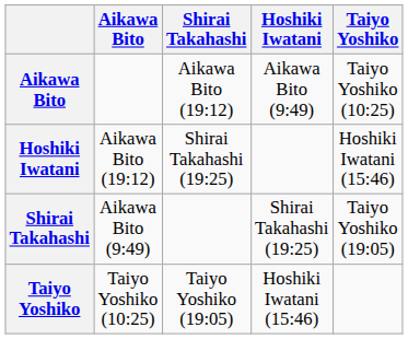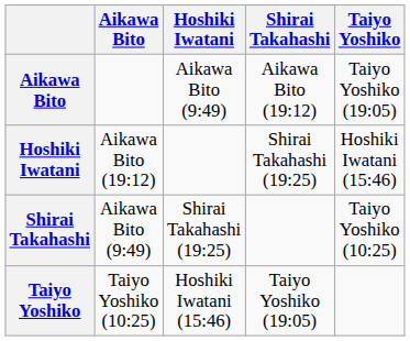columns swapped: Hoshiki Iwatani <-> Shirai Takahashi
row 2 | Taiyo Yoshiko: Taiyo Yoshiko (10:25) -> Taiyo Yoshiko (19:05)
row 4 | Taiyo Yoshiko: Taiyo Yoshiko (19:05) -> Taiyo Yoshiko (10:25)
